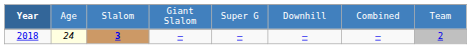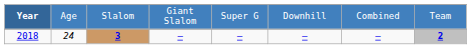2018 | column 2: lightyellow background -> no background
2018 | column 8: normal -> bold
